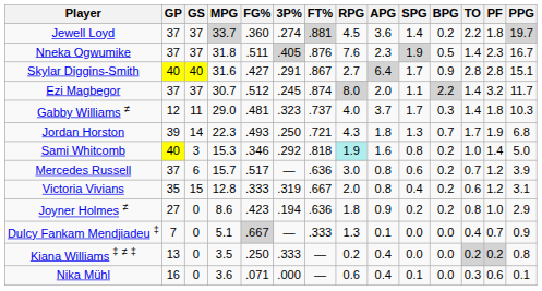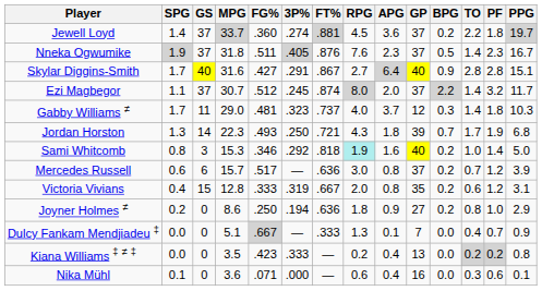columns swapped: GP <-> SPG
Joyner Holmes ≠ | FG%: .423 -> .250
Kiana Williams ‡ ≠ ‡ | FG%: .250 -> .423
